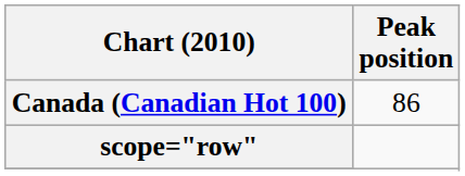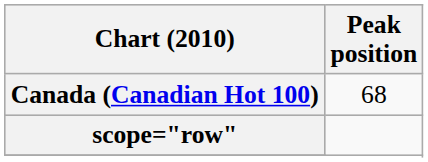Canada (Canadian Hot 100) | Peak position: 86 -> 68
